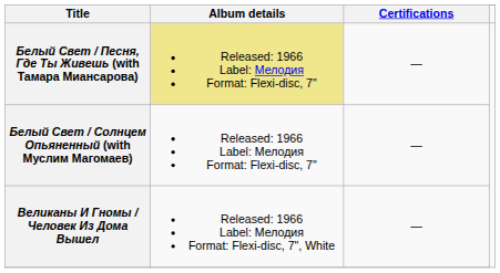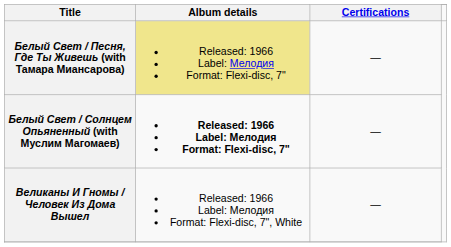Белый Свет / Солнцем Опьяненный (with Муслим Магомаев) | Album details: normal -> bold
